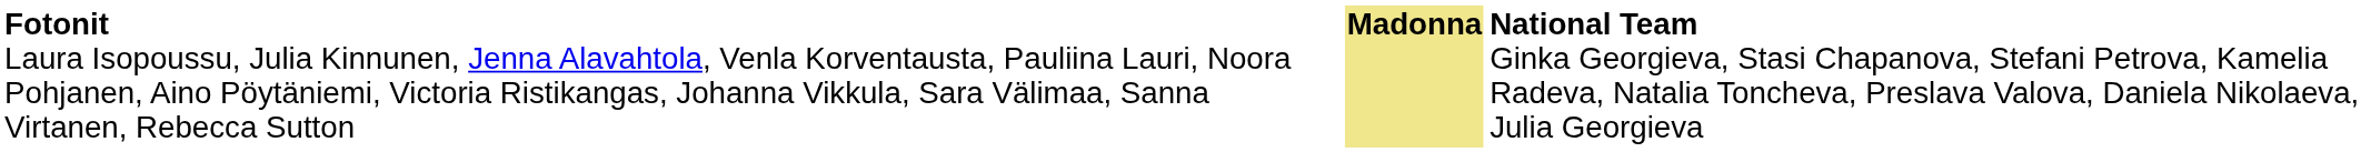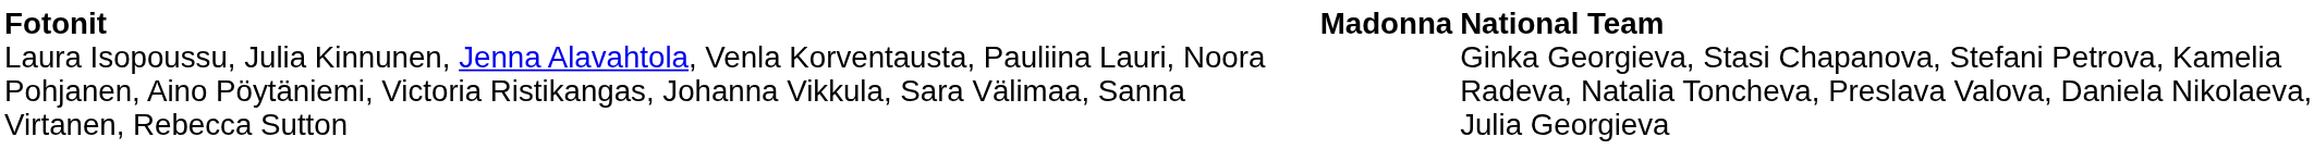row 1 | column 2: khaki background -> no background
